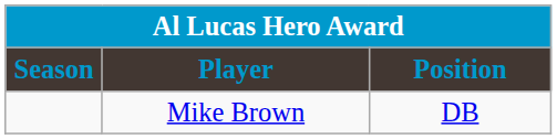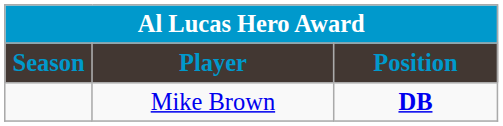Mike Brown | Position: normal -> bold
